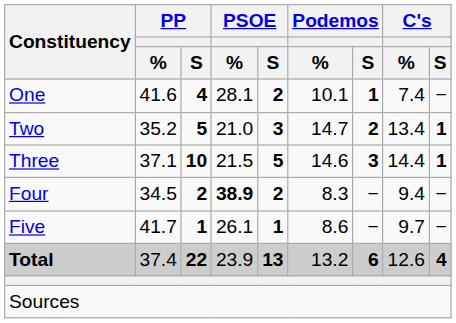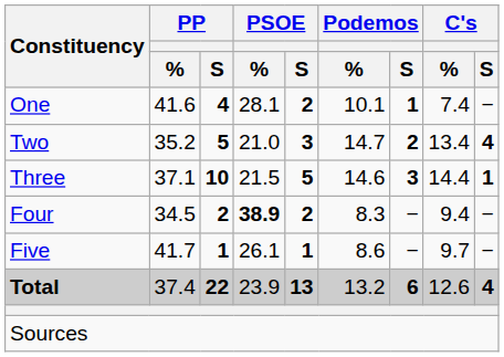Two | C's / S: 1 -> 4
